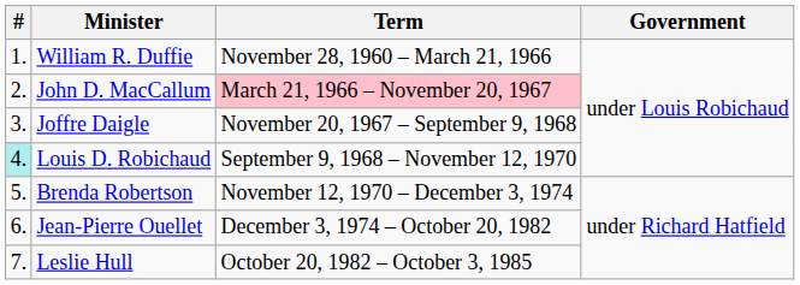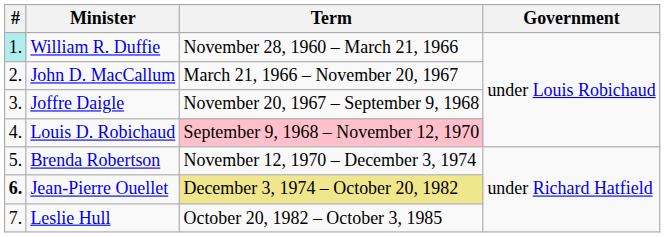William R. Duffie | #: no background -> paleturquoise background
John D. MacCallum | Term: pink background -> no background
Louis D. Robichaud | #: paleturquoise background -> no background
Louis D. Robichaud | Term: no background -> pink background
Jean-Pierre Ouellet | #: normal -> bold
Jean-Pierre Ouellet | Term: no background -> khaki background
